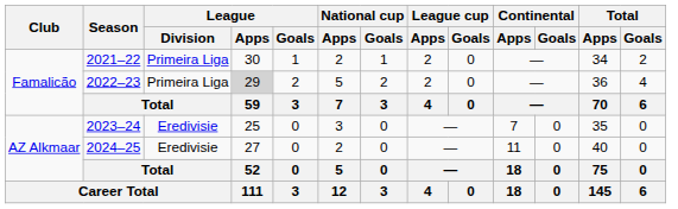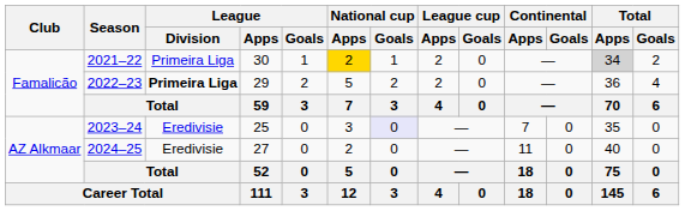2021–22 | National cup / Apps: no background -> gold background
2021–22 | Total / Apps: no background -> lightgrey background
2022–23 | League / Division: normal -> bold
2022–23 | League / Apps: lightgrey background -> no background
2023–24 | National cup / Goals: no background -> lavender background
